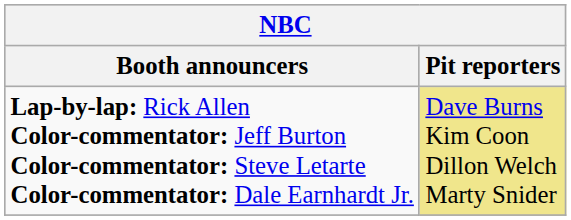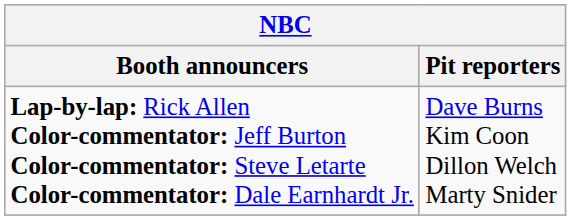row 3 | Pit reporters: khaki background -> no background
